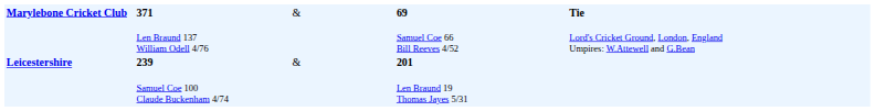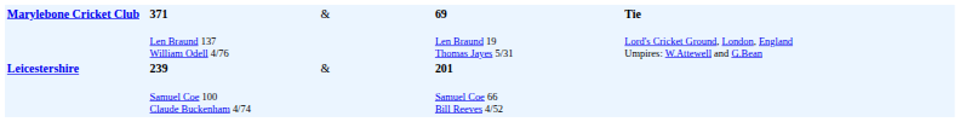Len Braund 137 William Odell 4/76 | column 4: Samuel Coe 66 Bill Reeves 4/52 -> Len Braund 19 Thomas Jayes 5/31
Samuel Coe 100 Claude Buckenham 4/74 | column 4: Len Braund 19 Thomas Jayes 5/31 -> Samuel Coe 66 Bill Reeves 4/52
